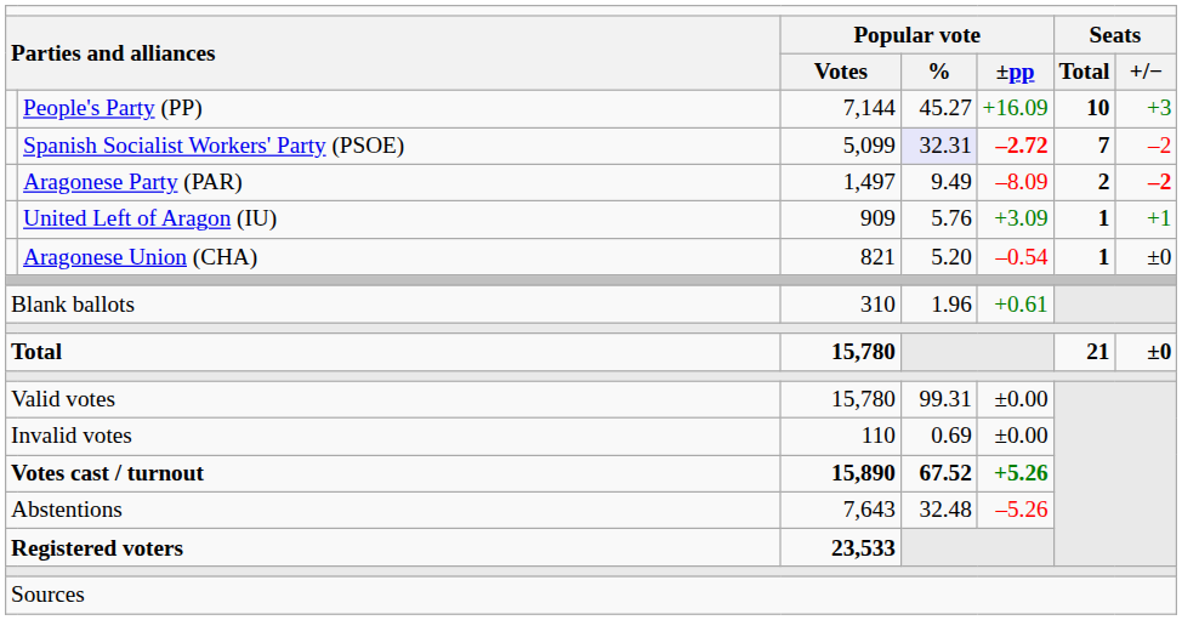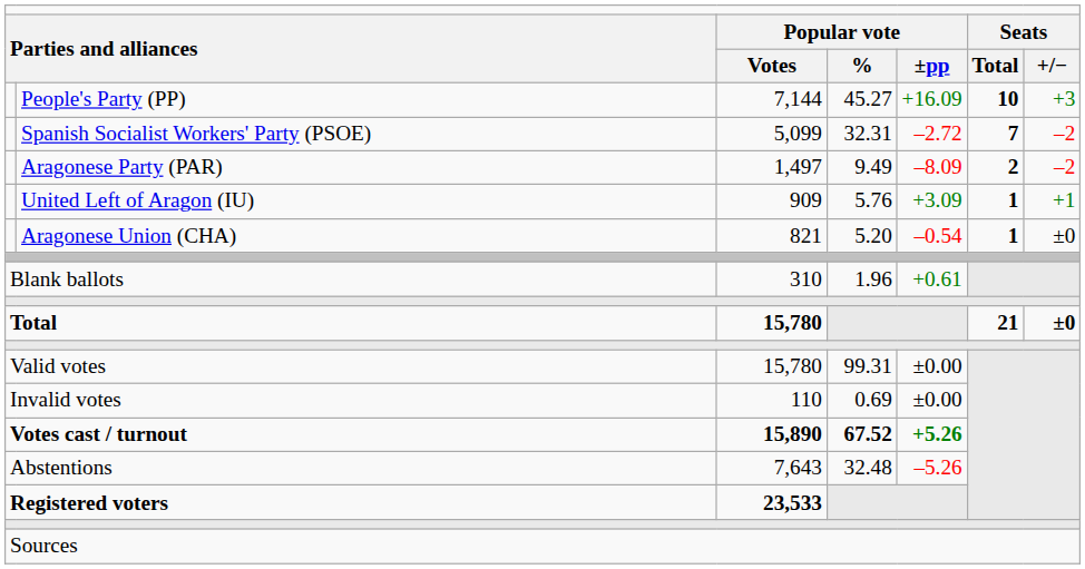Spanish Socialist Workers' Party (PSOE) | column 4: lavender background -> no background
Spanish Socialist Workers' Party (PSOE) | column 5: bold -> normal
Aragonese Party (PAR) | column 7: bold -> normal
